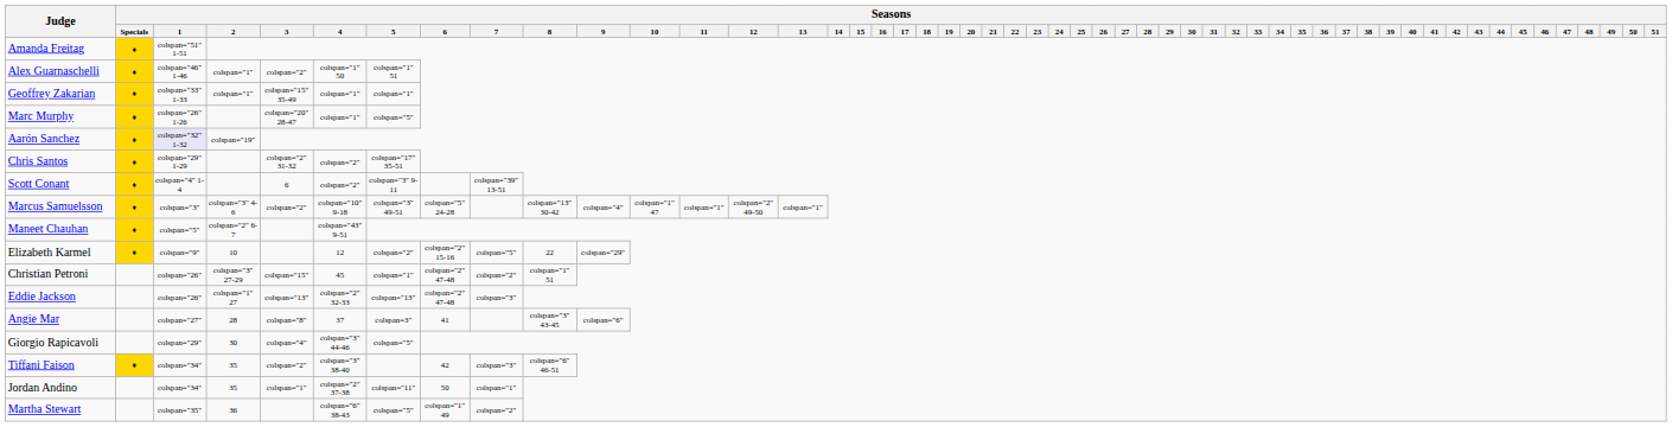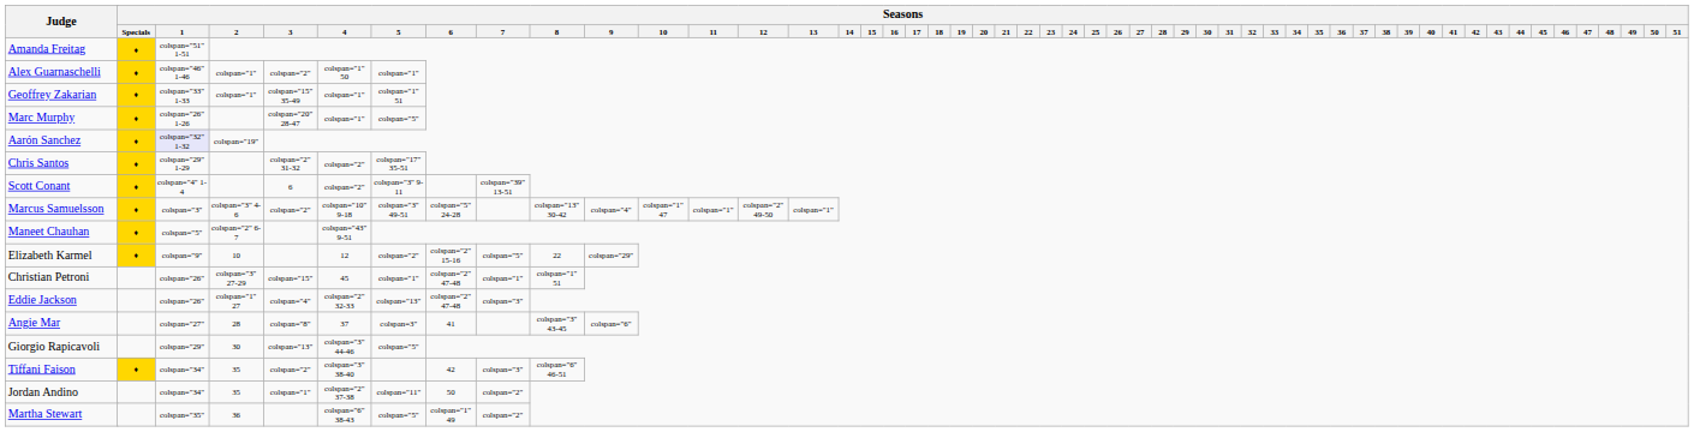Alex Guarnaschelli | Seasons / 5: colspan="1" 51 -> colspan="1"
Geoffrey Zakarian | Seasons / 5: colspan="1" -> colspan="1" 51
Christian Petroni | Seasons / 7: colspan="2" -> colspan="1"
Eddie Jackson | Seasons / 3: colspan="13" -> colspan="4"
Giorgio Rapicavoli | Seasons / 3: colspan="4" -> colspan="13"
Jordan Andino | Seasons / 7: colspan="1" -> colspan="2"
